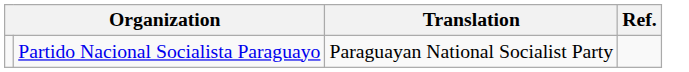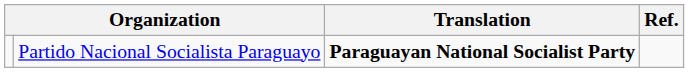Partido Nacional Socialista Paraguayo | Translation: normal -> bold
